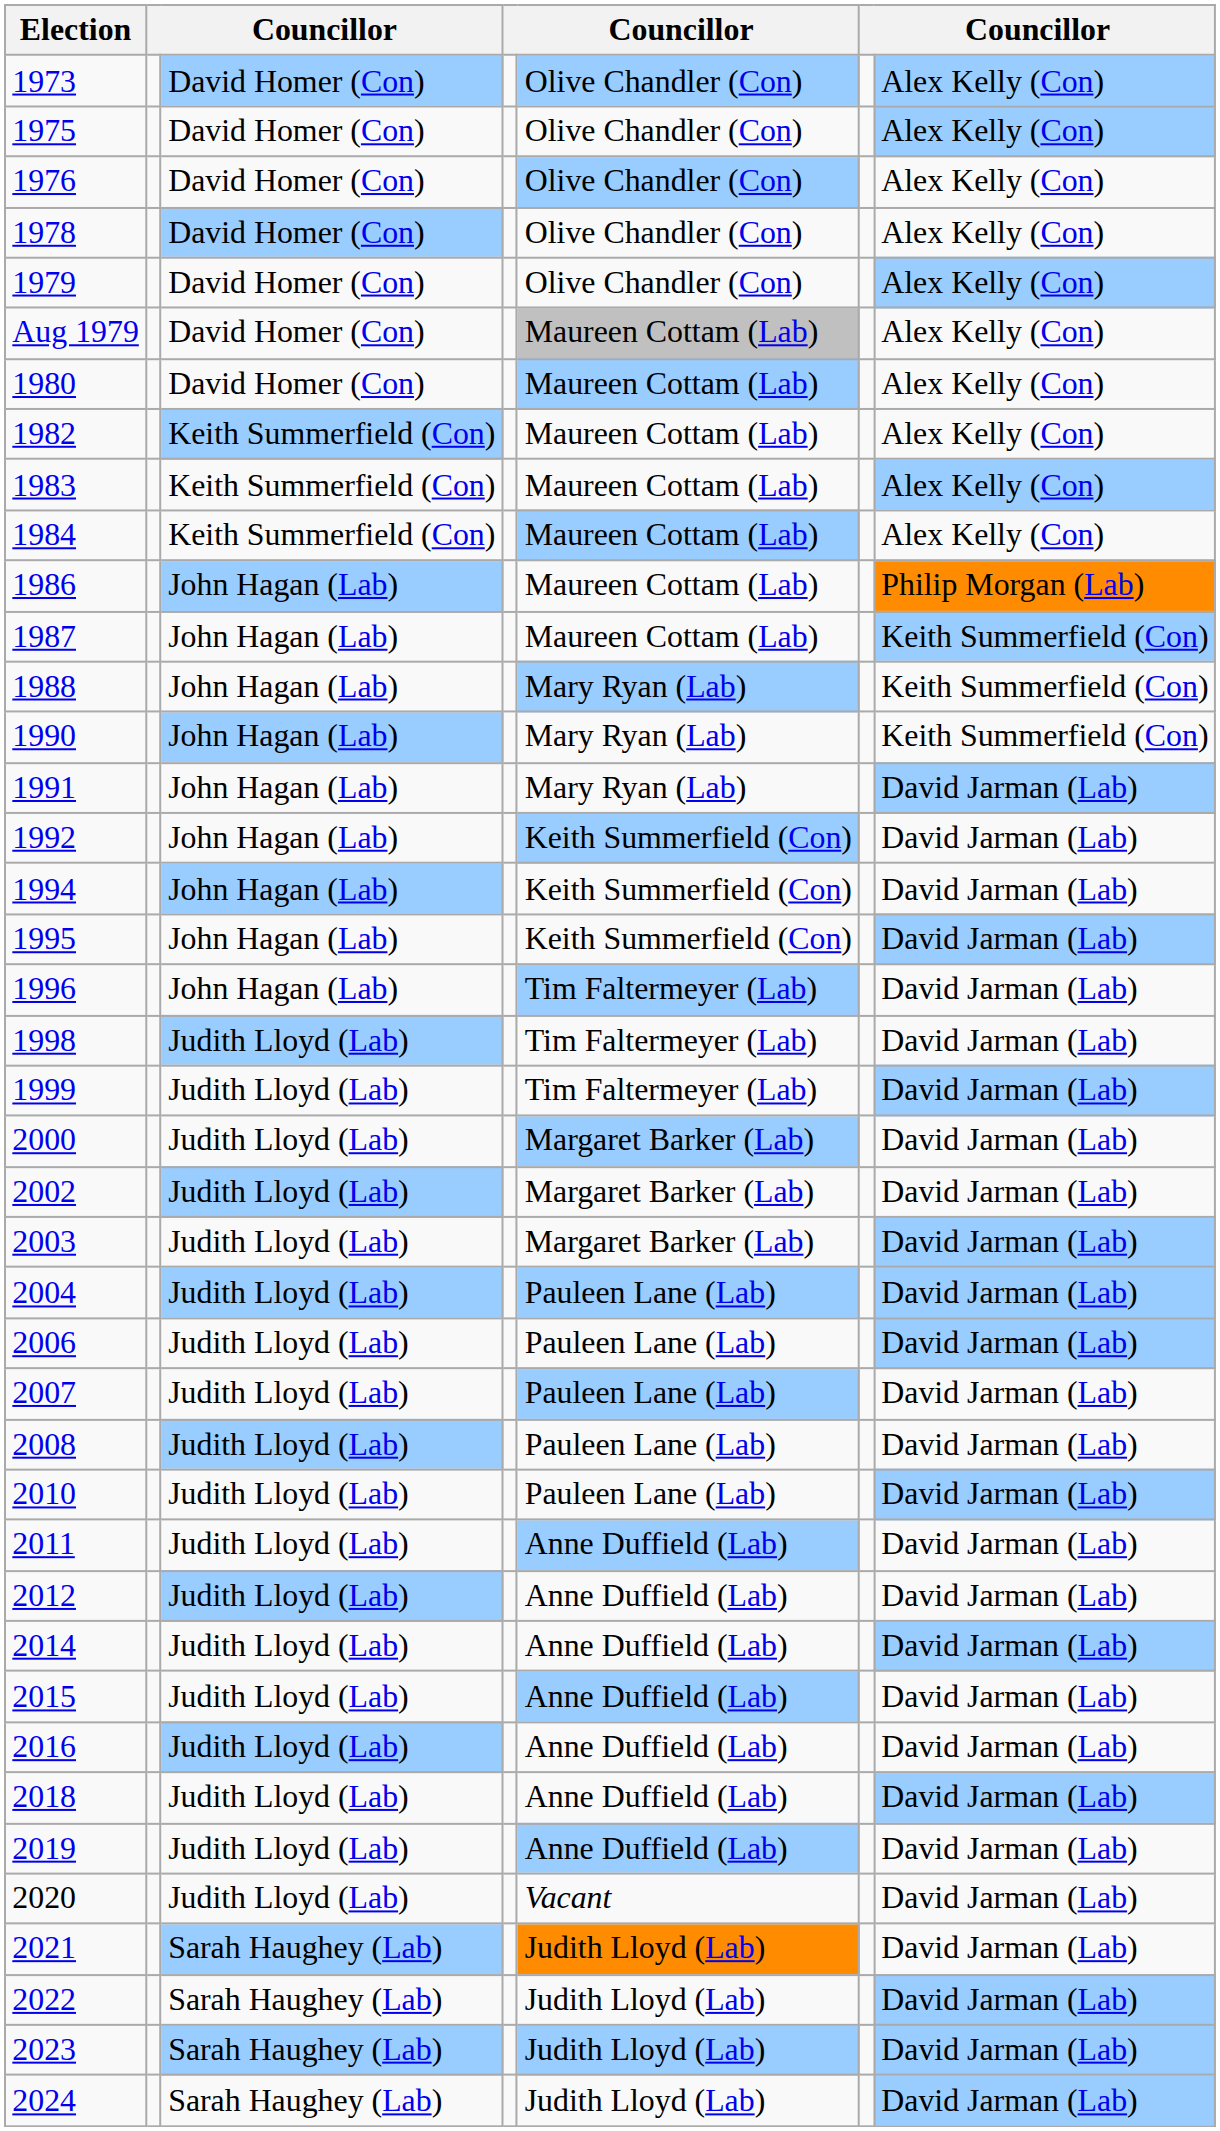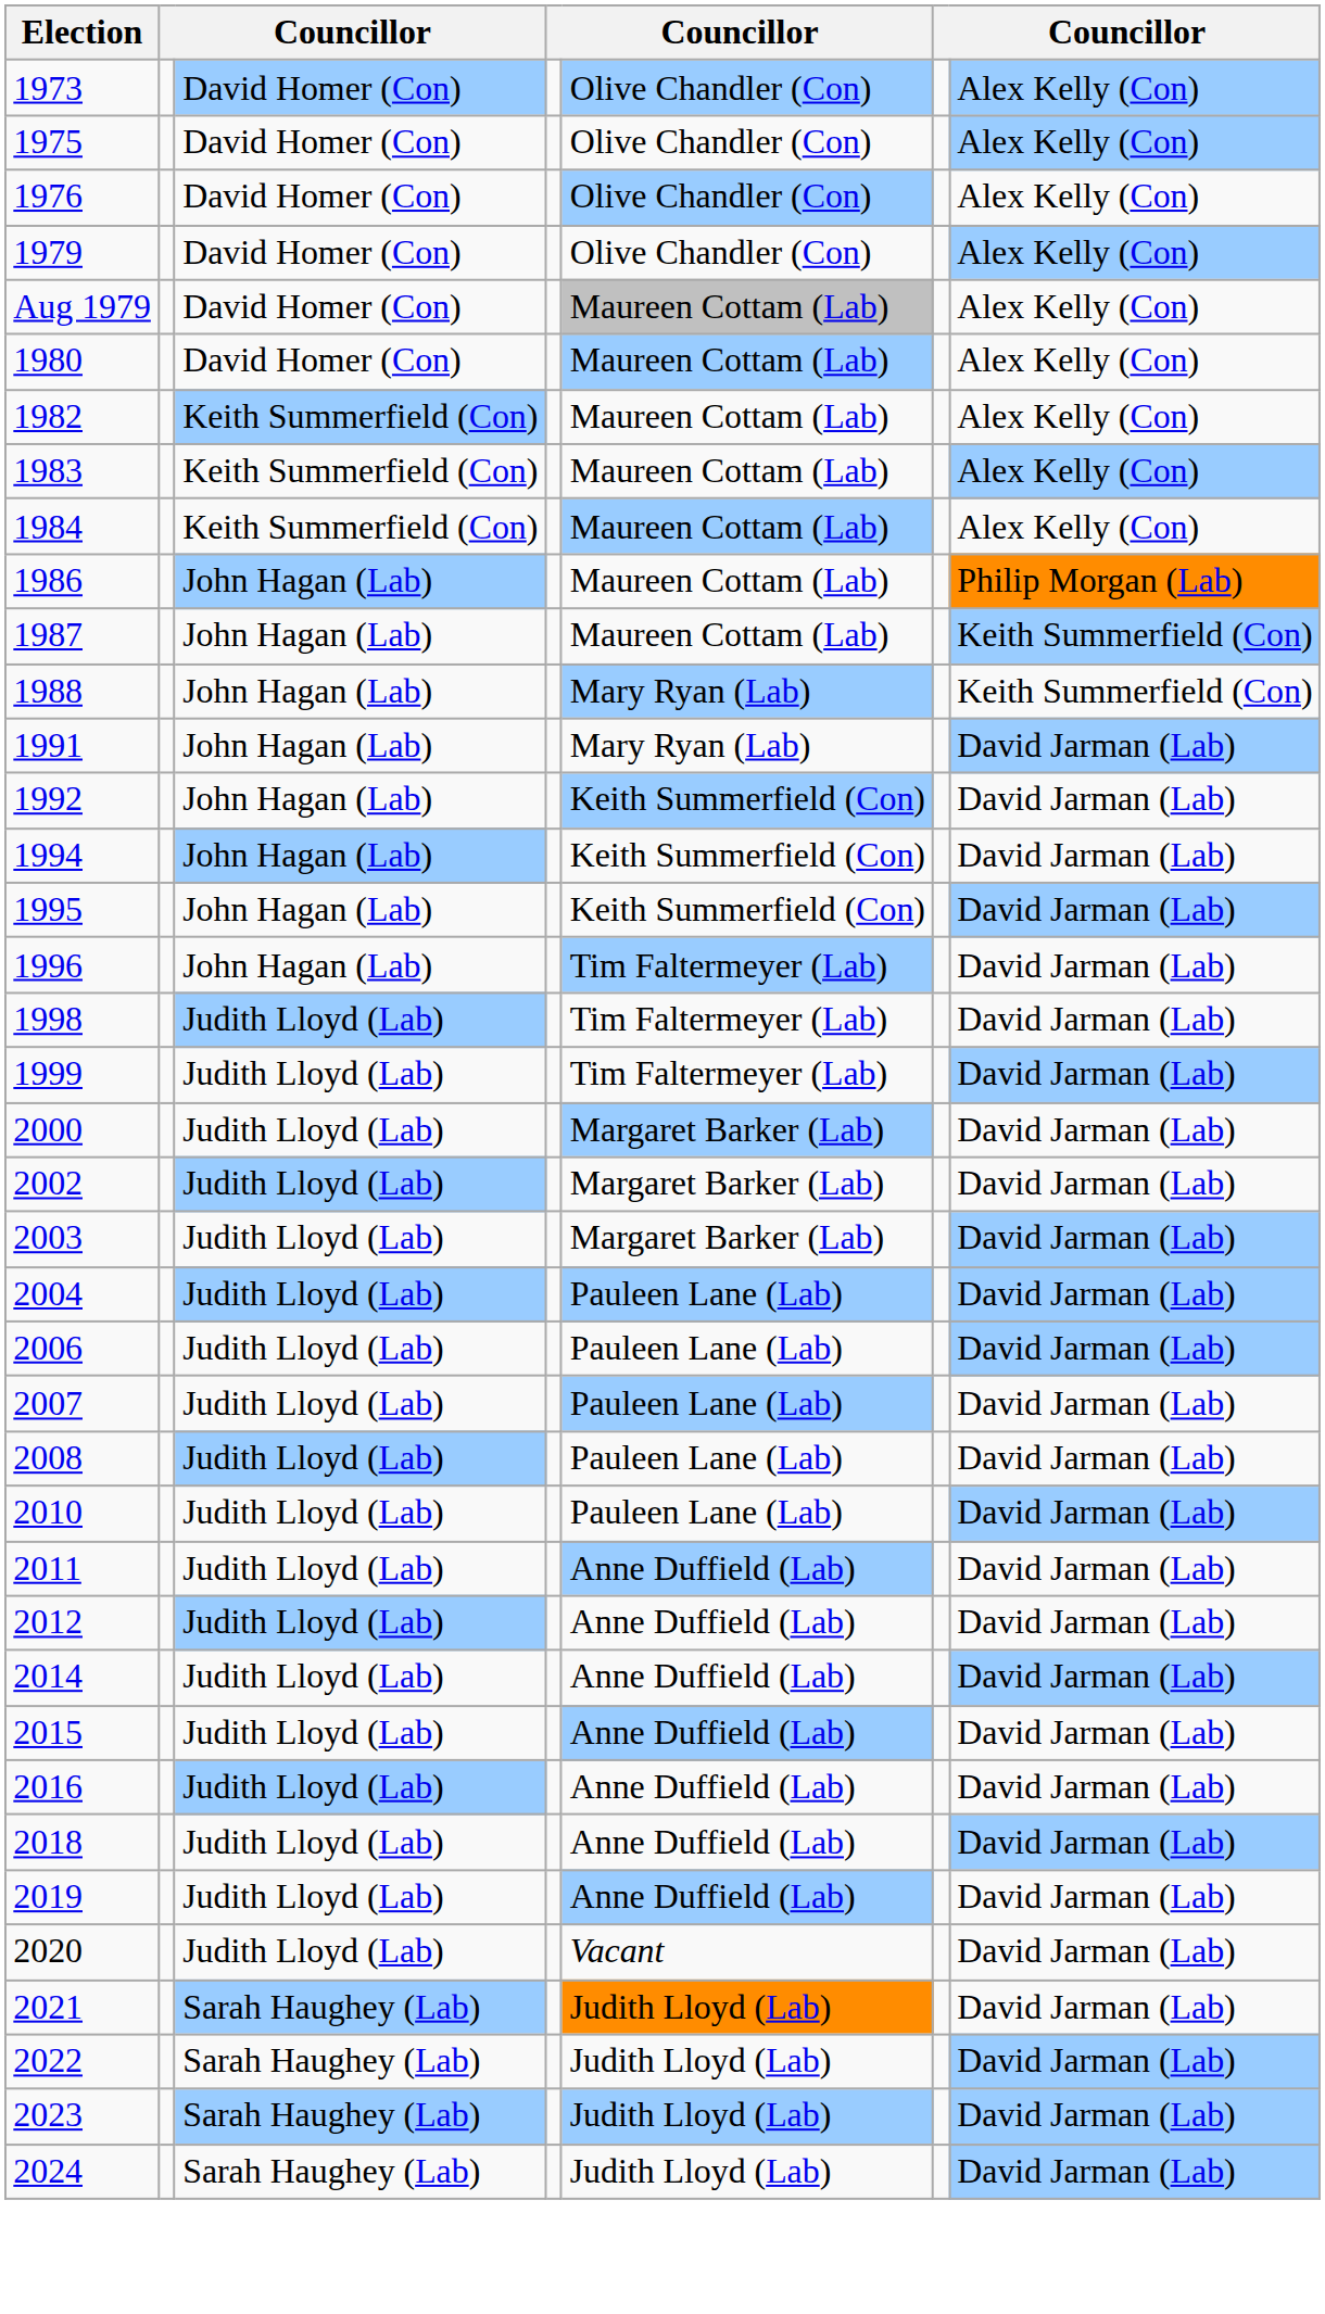- row: 1978 | David Homer (Con) | Olive Chandler (Con) | Alex Kelly (Con)
- row: 1990 | John Hagan (Lab) | Mary Ryan (Lab) | Keith Summerfield (Con)
